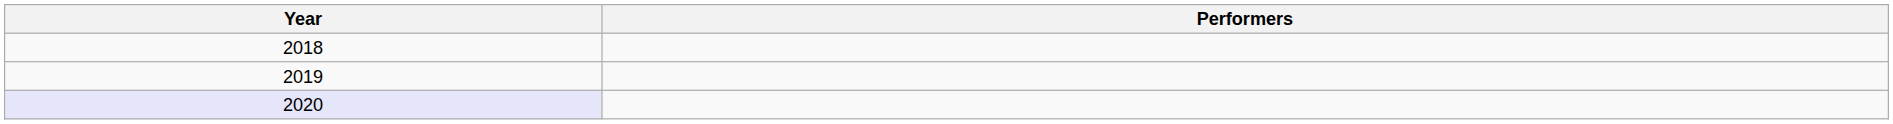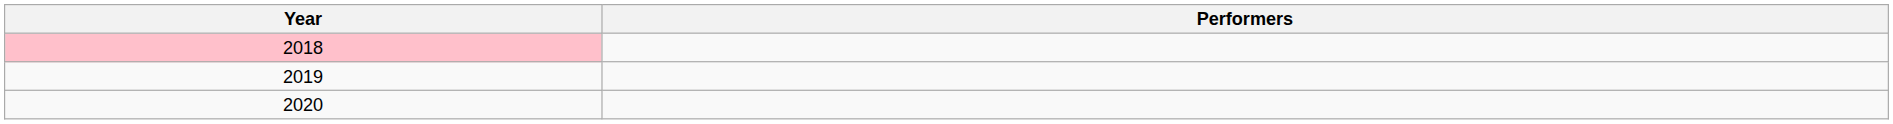2018 | Year: no background -> pink background
2020 | Year: lavender background -> no background
